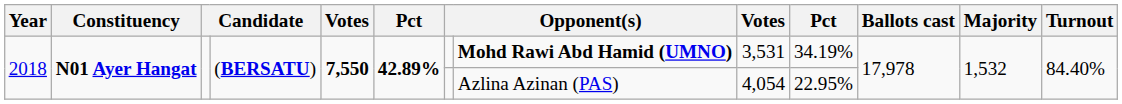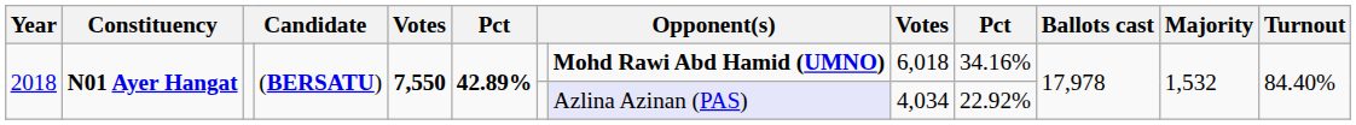row 2 | column 9: 3,531 -> 6,018
row 2 | column 10: 34.19% -> 34.16%
row 3 | column 8: no background -> lavender background
row 3 | column 9: 4,054 -> 4,034
row 3 | column 10: 22.95% -> 22.92%
